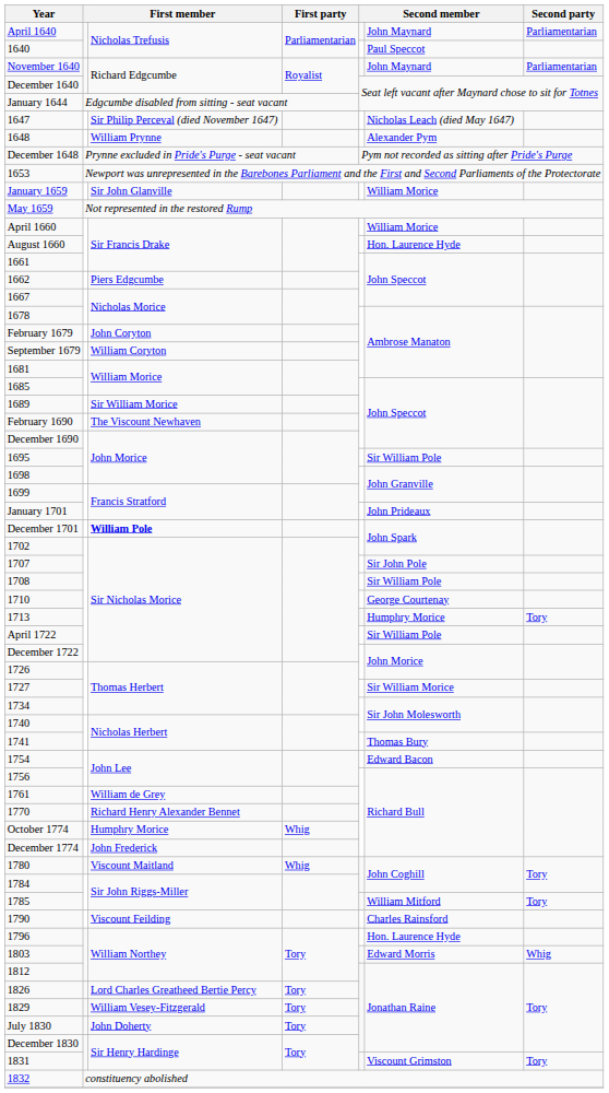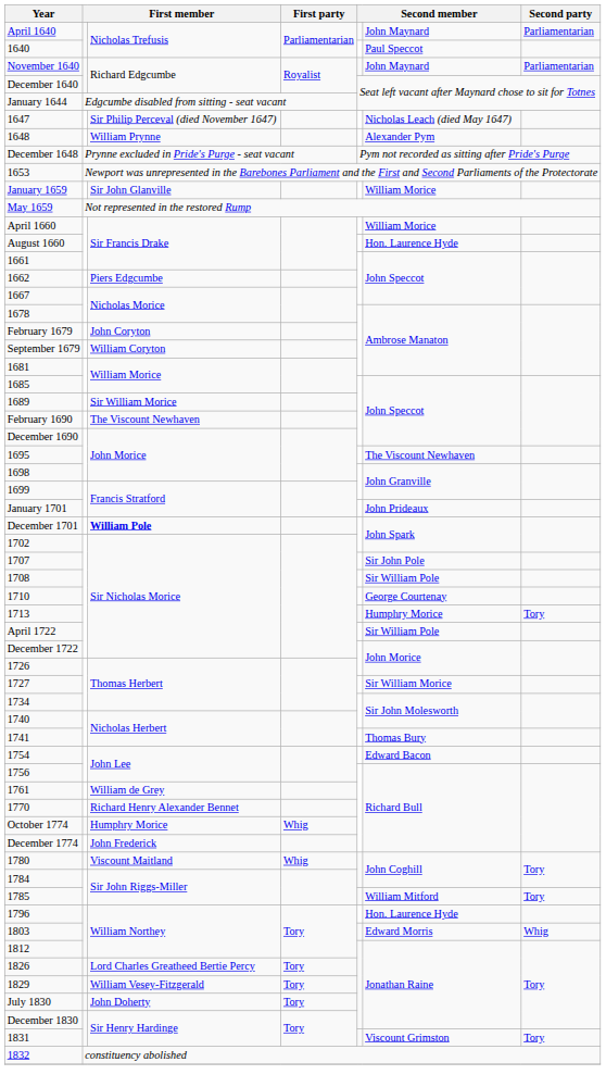1695 | column 6: Sir William Pole -> The Viscount Newhaven
- row: 1790 | Viscount Feilding | Charles Rainsford
